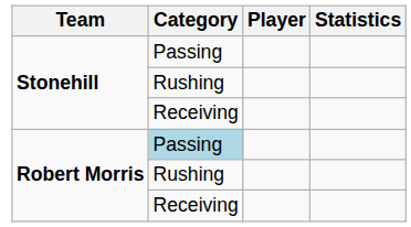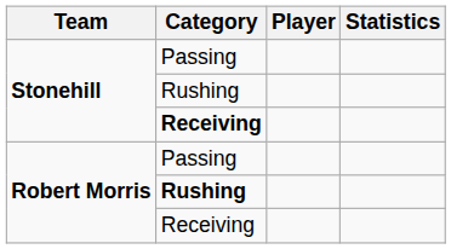Stonehill / Receiving | Category: normal -> bold
Robert Morris / Passing | Category: lightblue background -> no background
Robert Morris / Rushing | Category: normal -> bold
